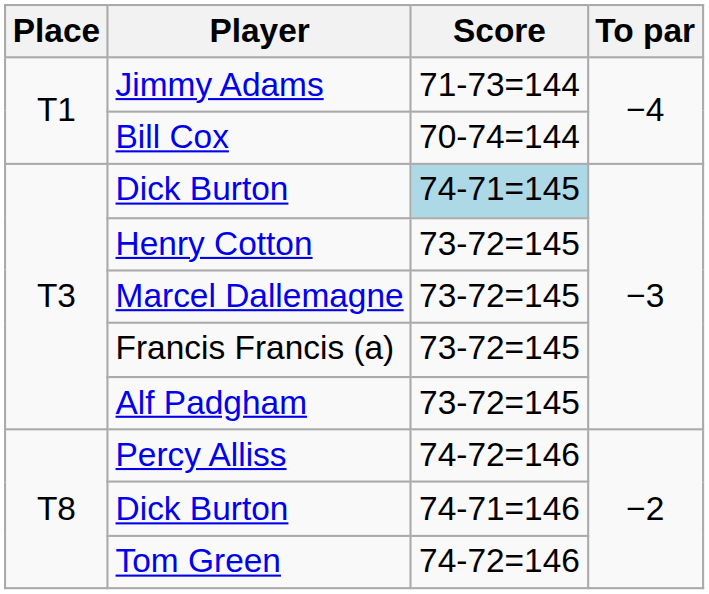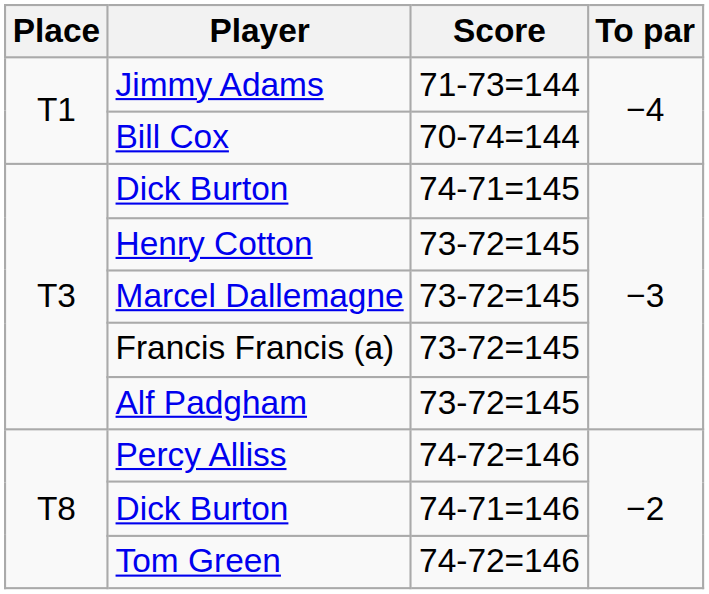Dick Burton / 74-71=145 | Score: lightblue background -> no background
